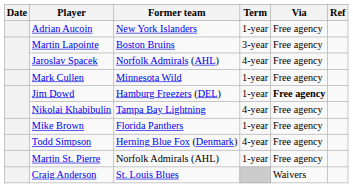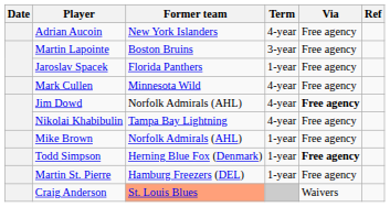Adrian Aucoin | Term: 1-year -> 4-year
Jaroslav Spacek | Former team: Norfolk Admirals (AHL) -> Florida Panthers
Jaroslav Spacek | Term: 4-year -> 1-year
Mark Cullen | Term: 1-year -> 4-year
Jim Dowd | Former team: Hamburg Freezers (DEL) -> Norfolk Admirals (AHL)
Jim Dowd | Term: 1-year -> 4-year
Mike Brown | Former team: Florida Panthers -> Norfolk Admirals (AHL)
Todd Simpson | Term: 4-year -> 1-year
Todd Simpson | Via: normal -> bold
Martin St. Pierre | Former team: Norfolk Admirals (AHL) -> Hamburg Freezers (DEL)
Craig Anderson | Former team: no background -> lightsalmon background
